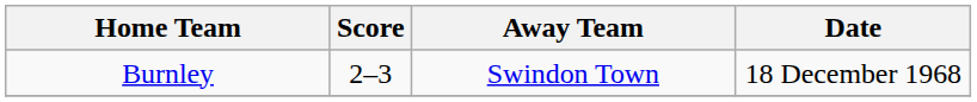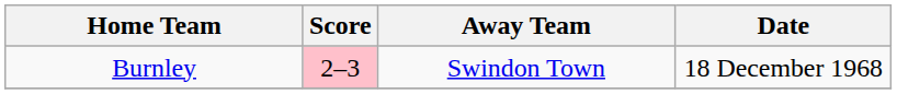Burnley | Score: no background -> pink background
